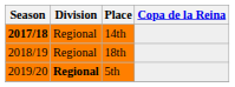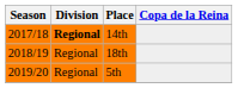14th | Season: bold -> normal
14th | Division: normal -> bold
5th | Division: bold -> normal
